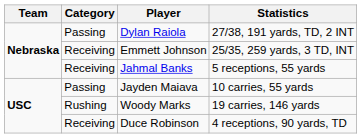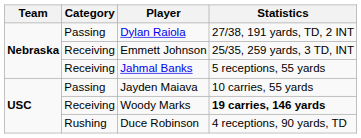Woody Marks | Category: Rushing -> Receiving
Woody Marks | Statistics: normal -> bold
Duce Robinson | Category: Receiving -> Rushing
